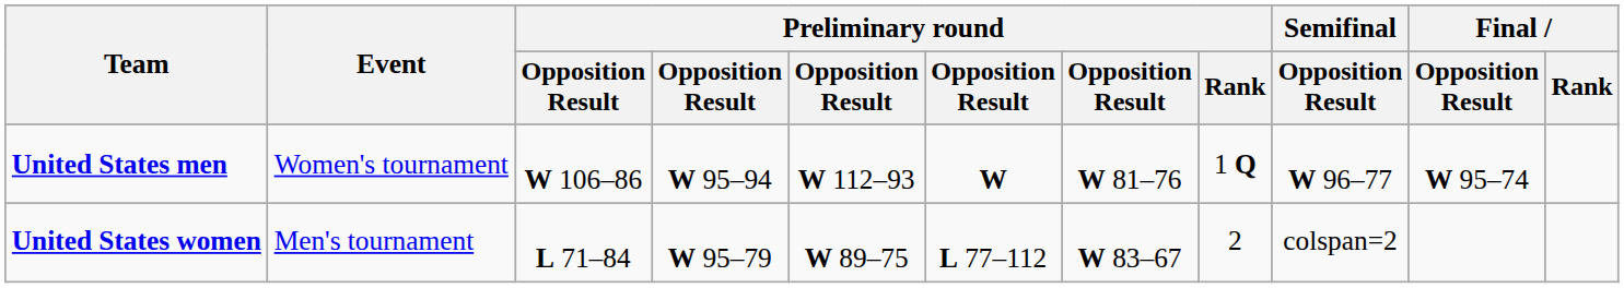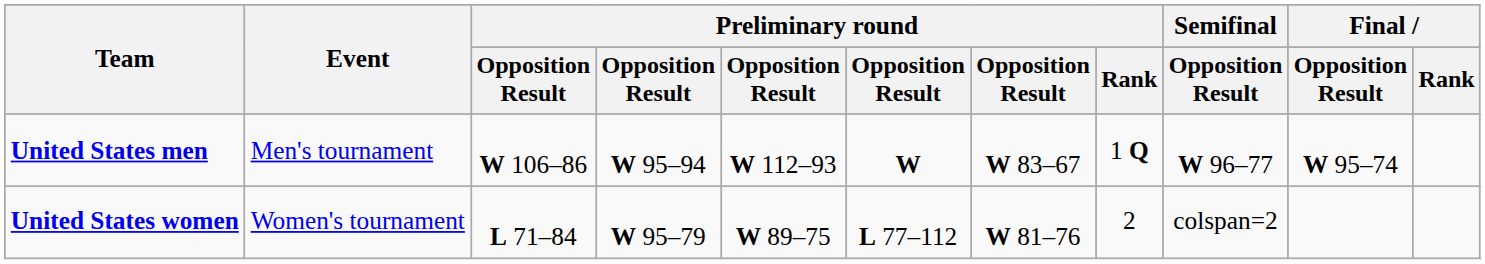United States men | Event: Women's tournament -> Men's tournament
United States men | column 7: W 81–76 -> W 83–67
United States women | Event: Men's tournament -> Women's tournament
United States women | column 7: W 83–67 -> W 81–76
